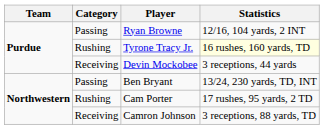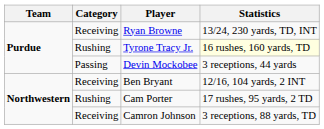Ryan Browne | Category: Passing -> Receiving
Ryan Browne | Statistics: 12/16, 104 yards, 2 INT -> 13/24, 230 yards, TD, INT
Devin Mockobee | Category: Receiving -> Passing
Ben Bryant | Category: Passing -> Receiving
Ben Bryant | Statistics: 13/24, 230 yards, TD, INT -> 12/16, 104 yards, 2 INT
